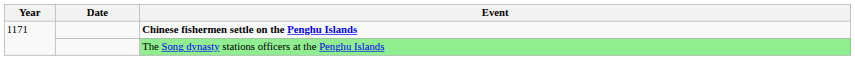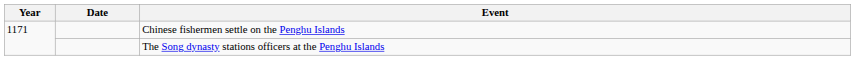Chinese fishermen settle on the Penghu Islands | Event: bold -> normal
The Song dynasty stations officers at the Penghu Islands | Event: lightgreen background -> no background
